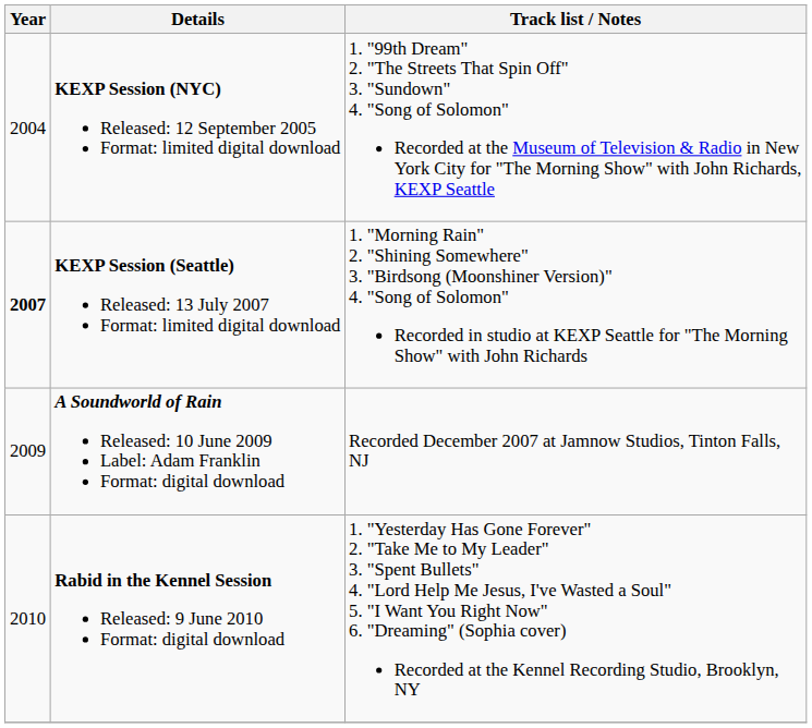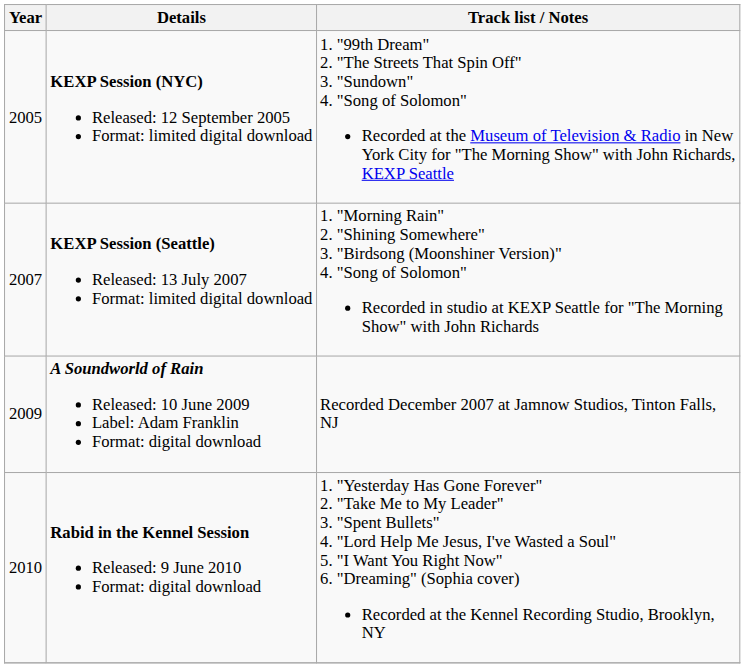row 2 | Year: 2004 -> 2005
row 3 | Year: bold -> normal
